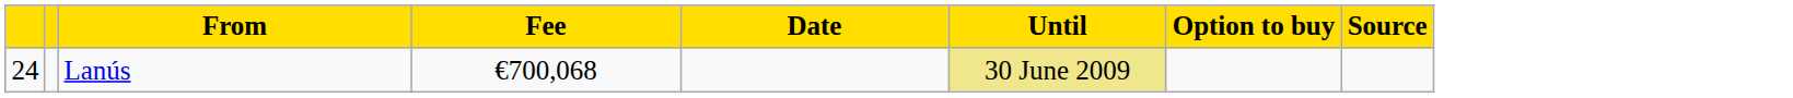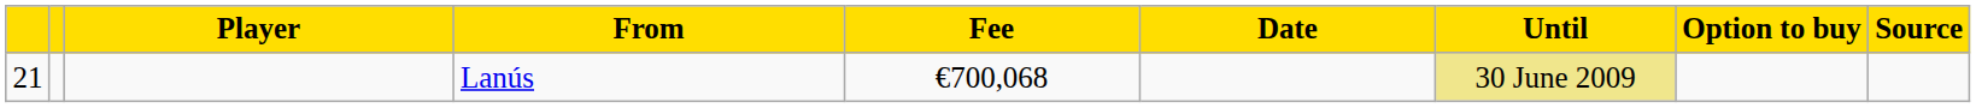+ column: Player
Lanús | column 1: 24 -> 21
